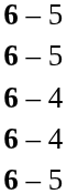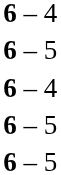row 1 | column 1: 6 – 5 -> 6 – 4
row 4 | column 1: 6 – 4 -> 6 – 5
